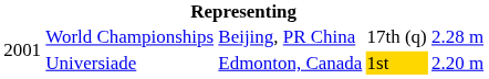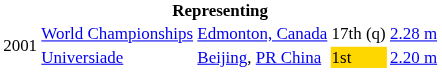World Championships | column 3: Beijing, PR China -> Edmonton, Canada
Universiade | column 3: Edmonton, Canada -> Beijing, PR China
